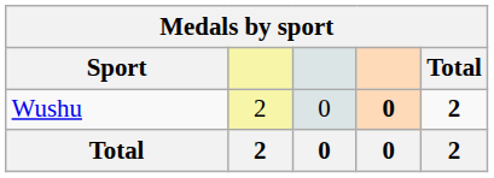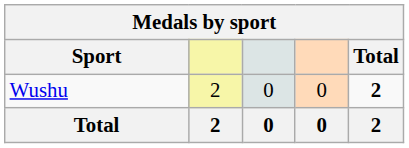Wushu | column 4: bold -> normal
